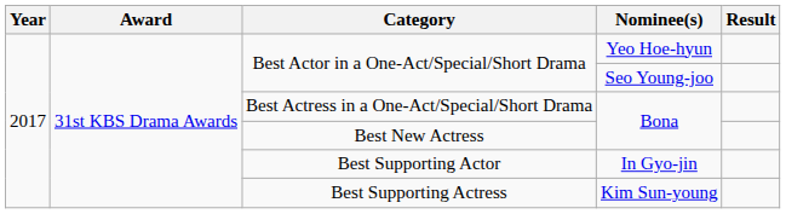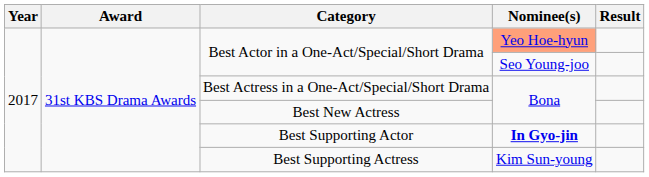Best Actor in a One-Act/Special/Short Drama / Yeo Hoe-hyun | Nominee(s): no background -> lightsalmon background
Best Supporting Actor | Nominee(s): normal -> bold
